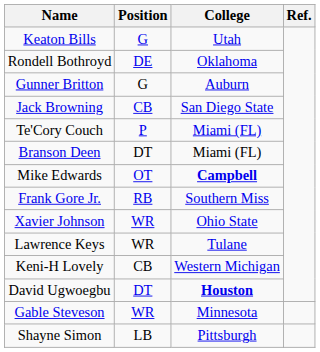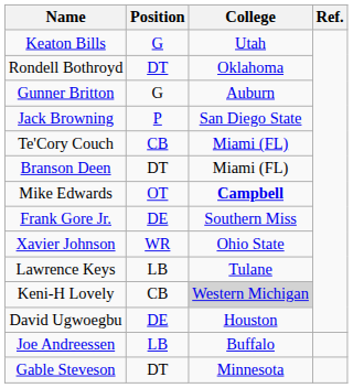Rondell Bothroyd | Position: DE -> DT
Jack Browning | Position: CB -> P
Te'Cory Couch | Position: P -> CB
Frank Gore Jr. | Position: RB -> DE
Lawrence Keys | Position: WR -> LB
Keni-H Lovely | College: no background -> lightgrey background
David Ugwoegbu | Position: DT -> DE
David Ugwoegbu | College: bold -> normal
+ row: Joe Andreessen | LB | Buffalo
Gable Steveson | Position: WR -> DT
- row: Shayne Simon | LB | Pittsburgh
